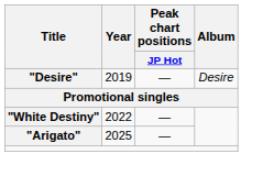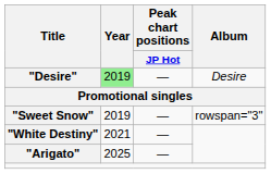"Desire" | Year: no background -> lightgreen background
+ row: "Sweet Snow" | 2019 | — | rowspan="3"
"White Destiny" | Year: 2022 -> 2021
